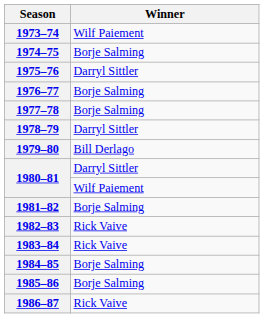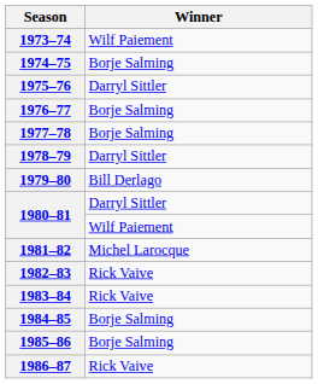row 11 | Winner: Borje Salming -> Michel Larocque
